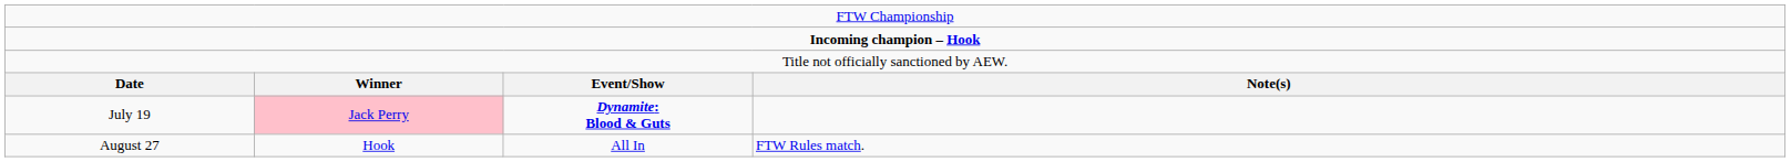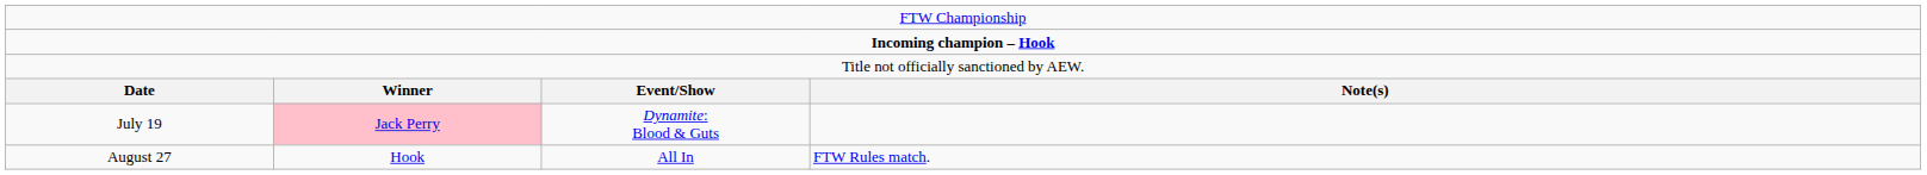July 19 | column 3: bold -> normal
